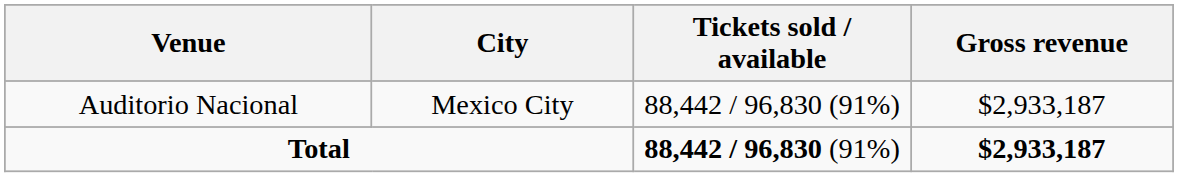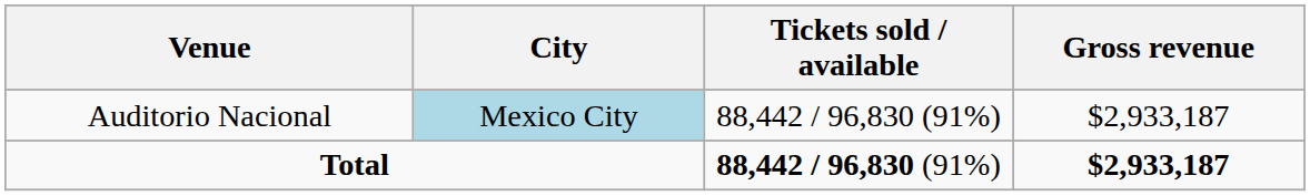Auditorio Nacional | City: no background -> lightblue background
